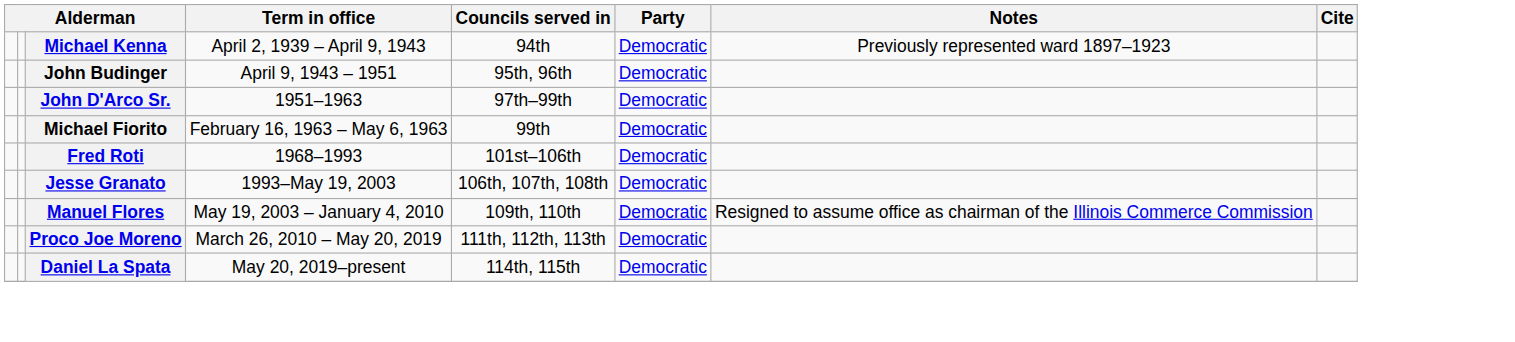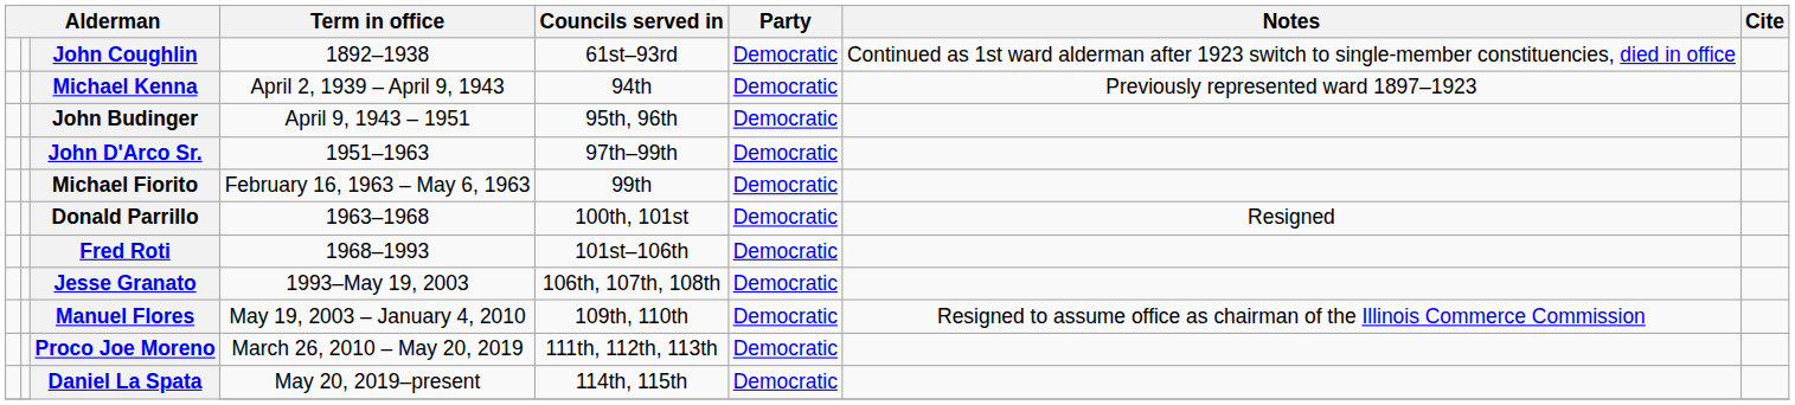+ row: John Coughlin | 1892–1938 | 61st–93rd | Democratic | Continued as 1st ward alderman after 1923 switch to single-member constituencies, died in office
+ row: Donald Parrillo | 1963–1968 | 100th, 101st | Democratic | Resigned
